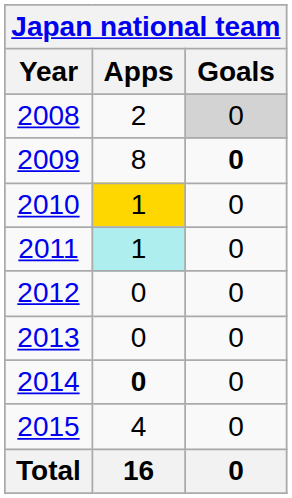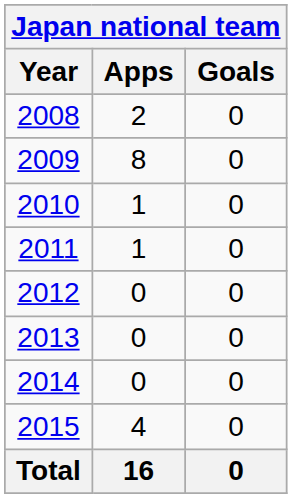2008 | Goals: lightgrey background -> no background
2009 | Goals: bold -> normal
2010 | Apps: gold background -> no background
2011 | Apps: paleturquoise background -> no background
2014 | Apps: bold -> normal
